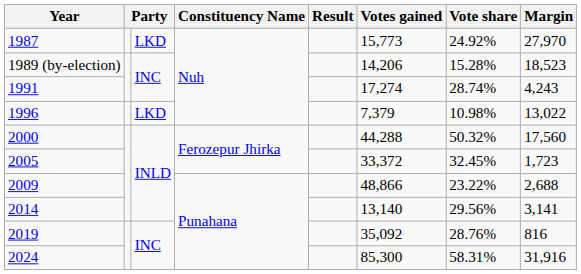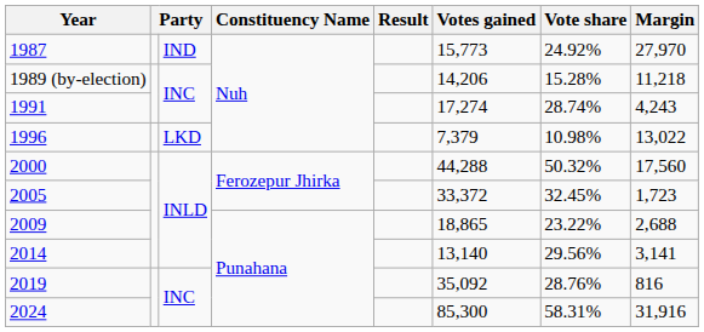1987 | column 3: LKD -> IND
1989 (by-election) | Margin: 18,523 -> 11,218
2009 | Votes gained: 48,866 -> 18,865
